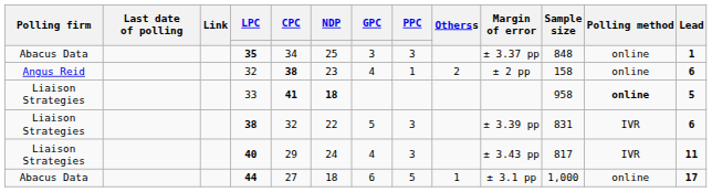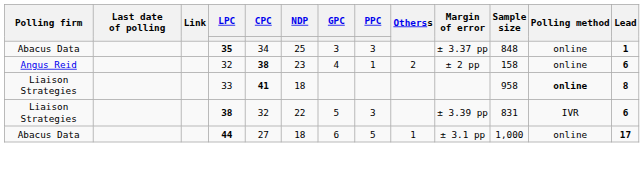33 | NDP: bold -> normal
33 | Lead: 5 -> 8
- row: Liaison Strategies | 40 | 29 | 24 | 4 | 3 | ± 3.43 pp | 817 | IVR | 11
